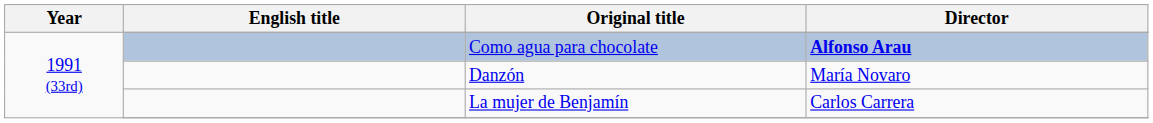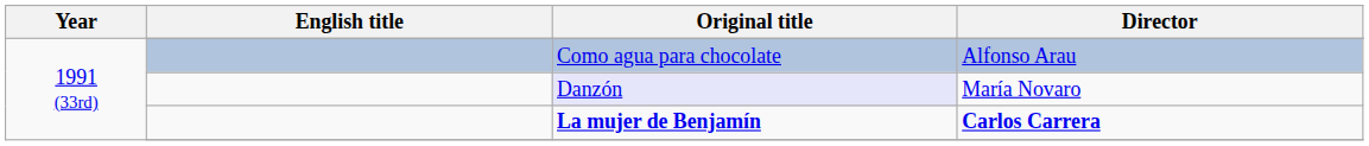Como agua para chocolate | Director: bold -> normal
Danzón | Original title: no background -> lavender background
La mujer de Benjamín | Original title: normal -> bold
La mujer de Benjamín | Director: normal -> bold
